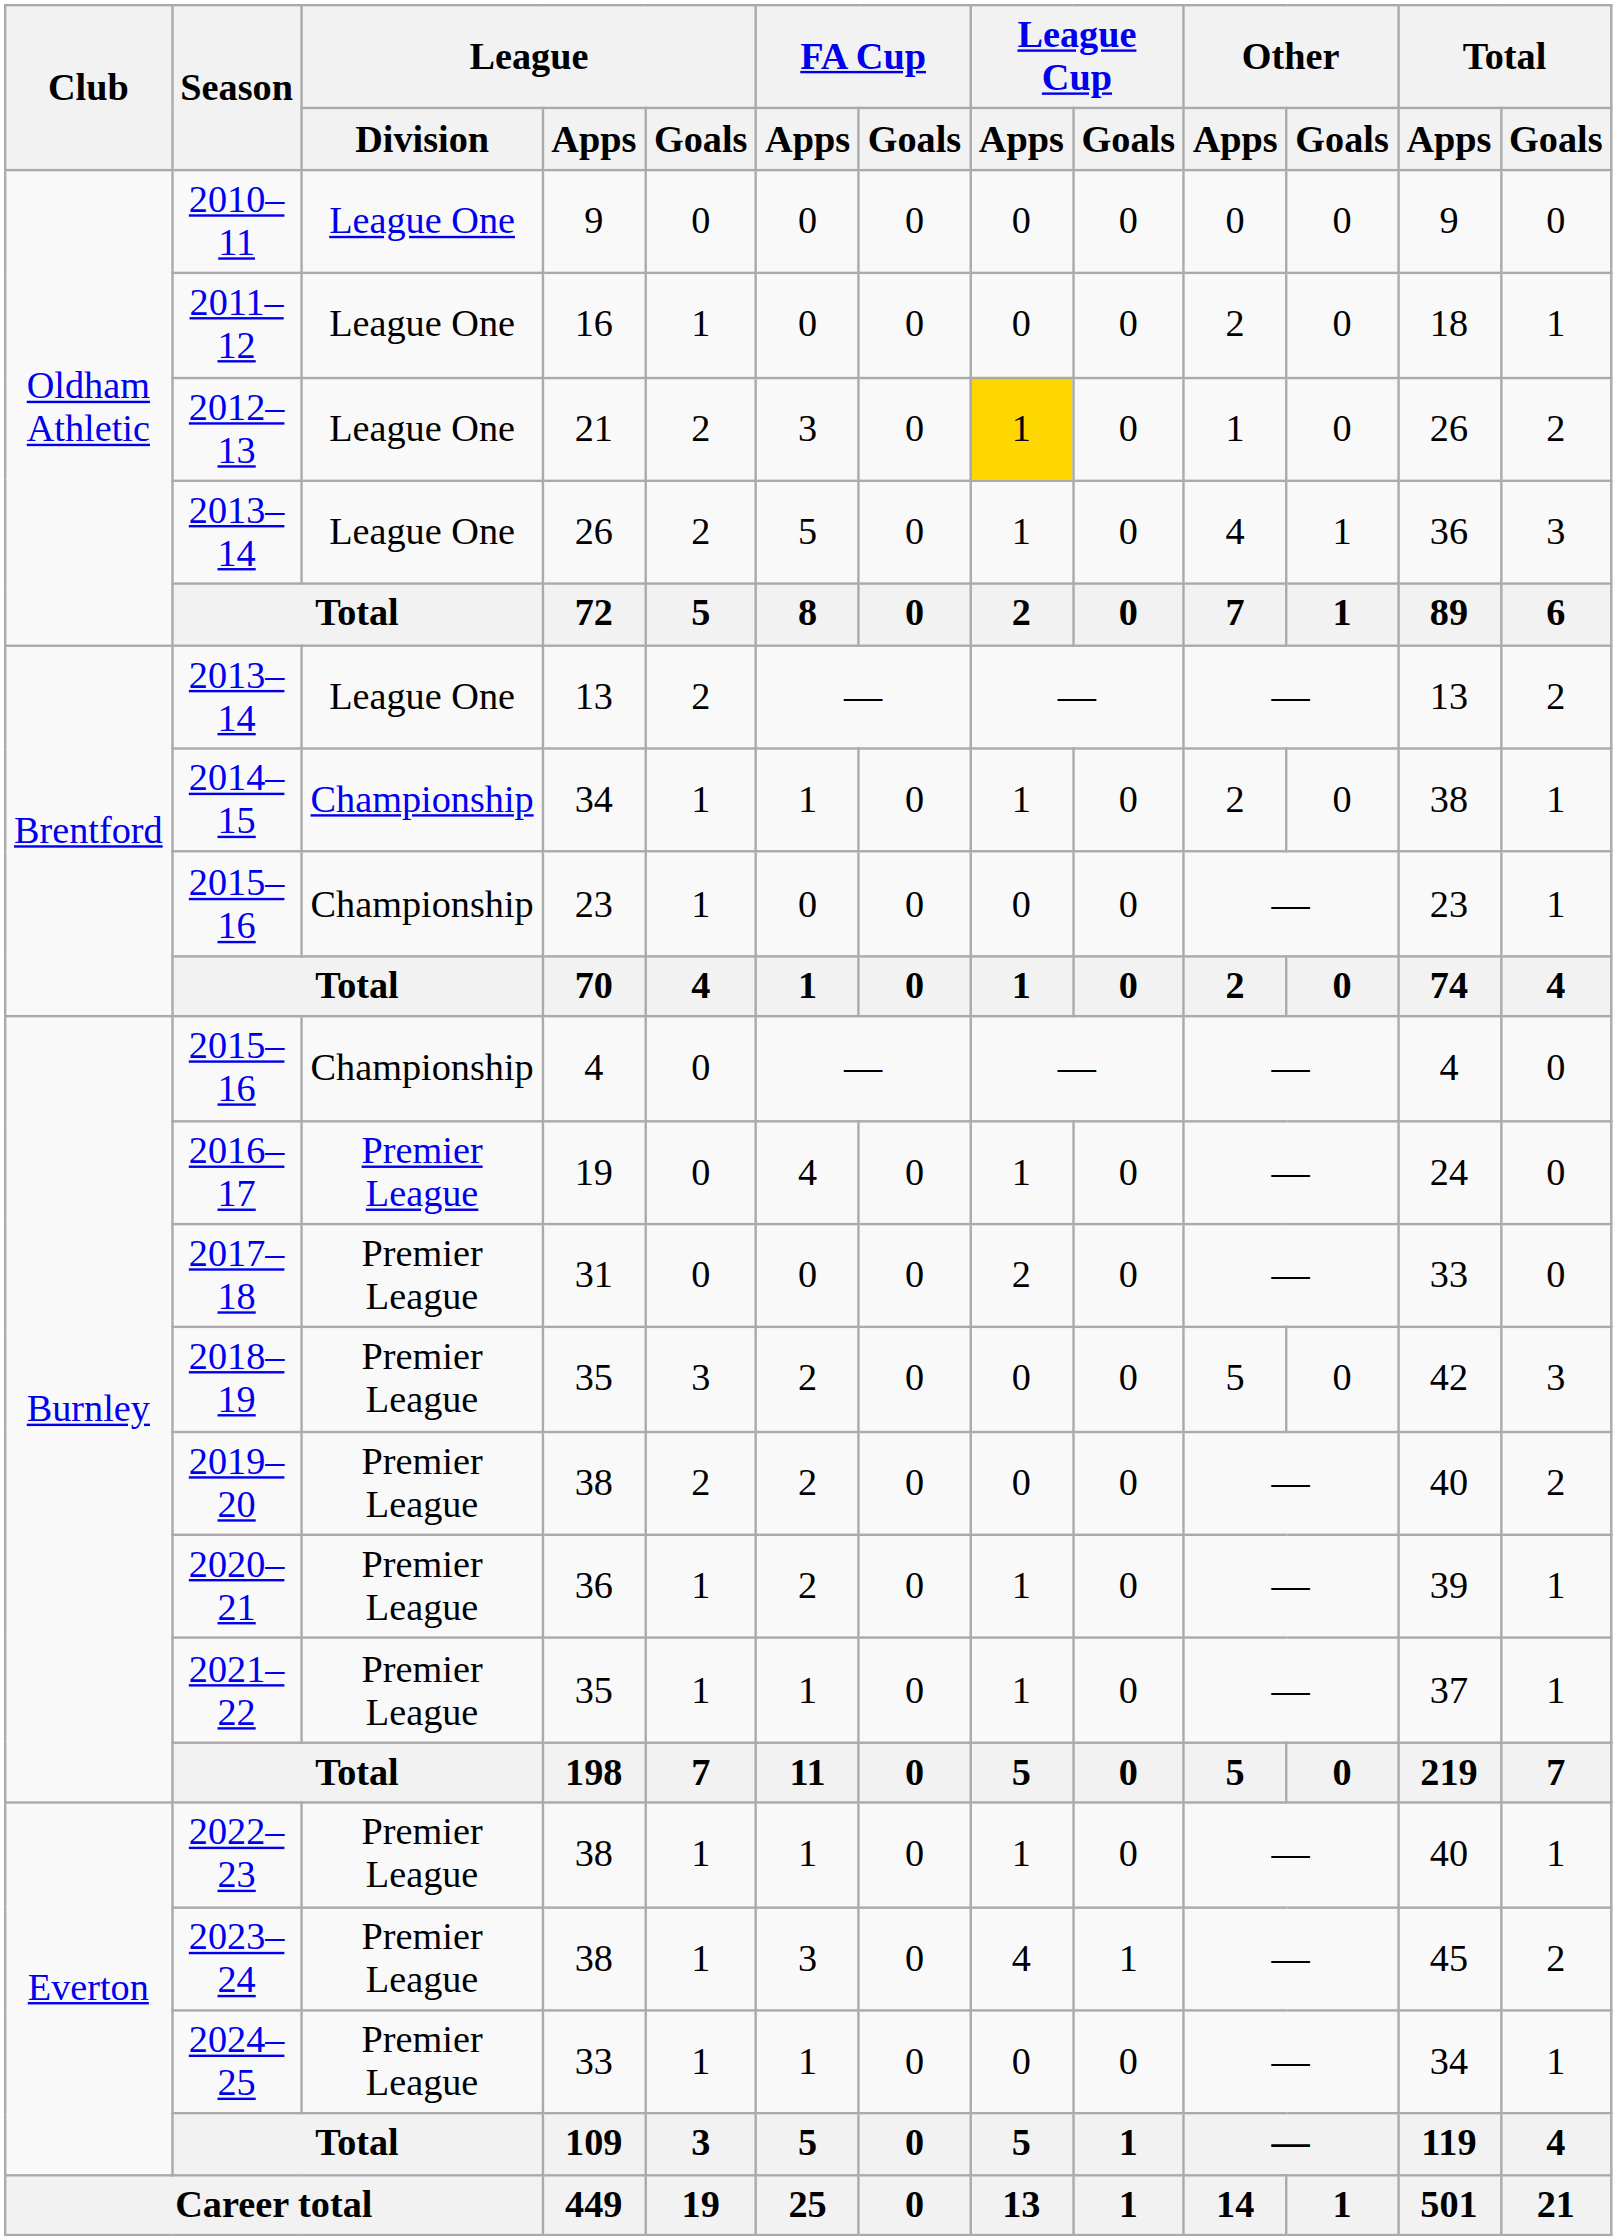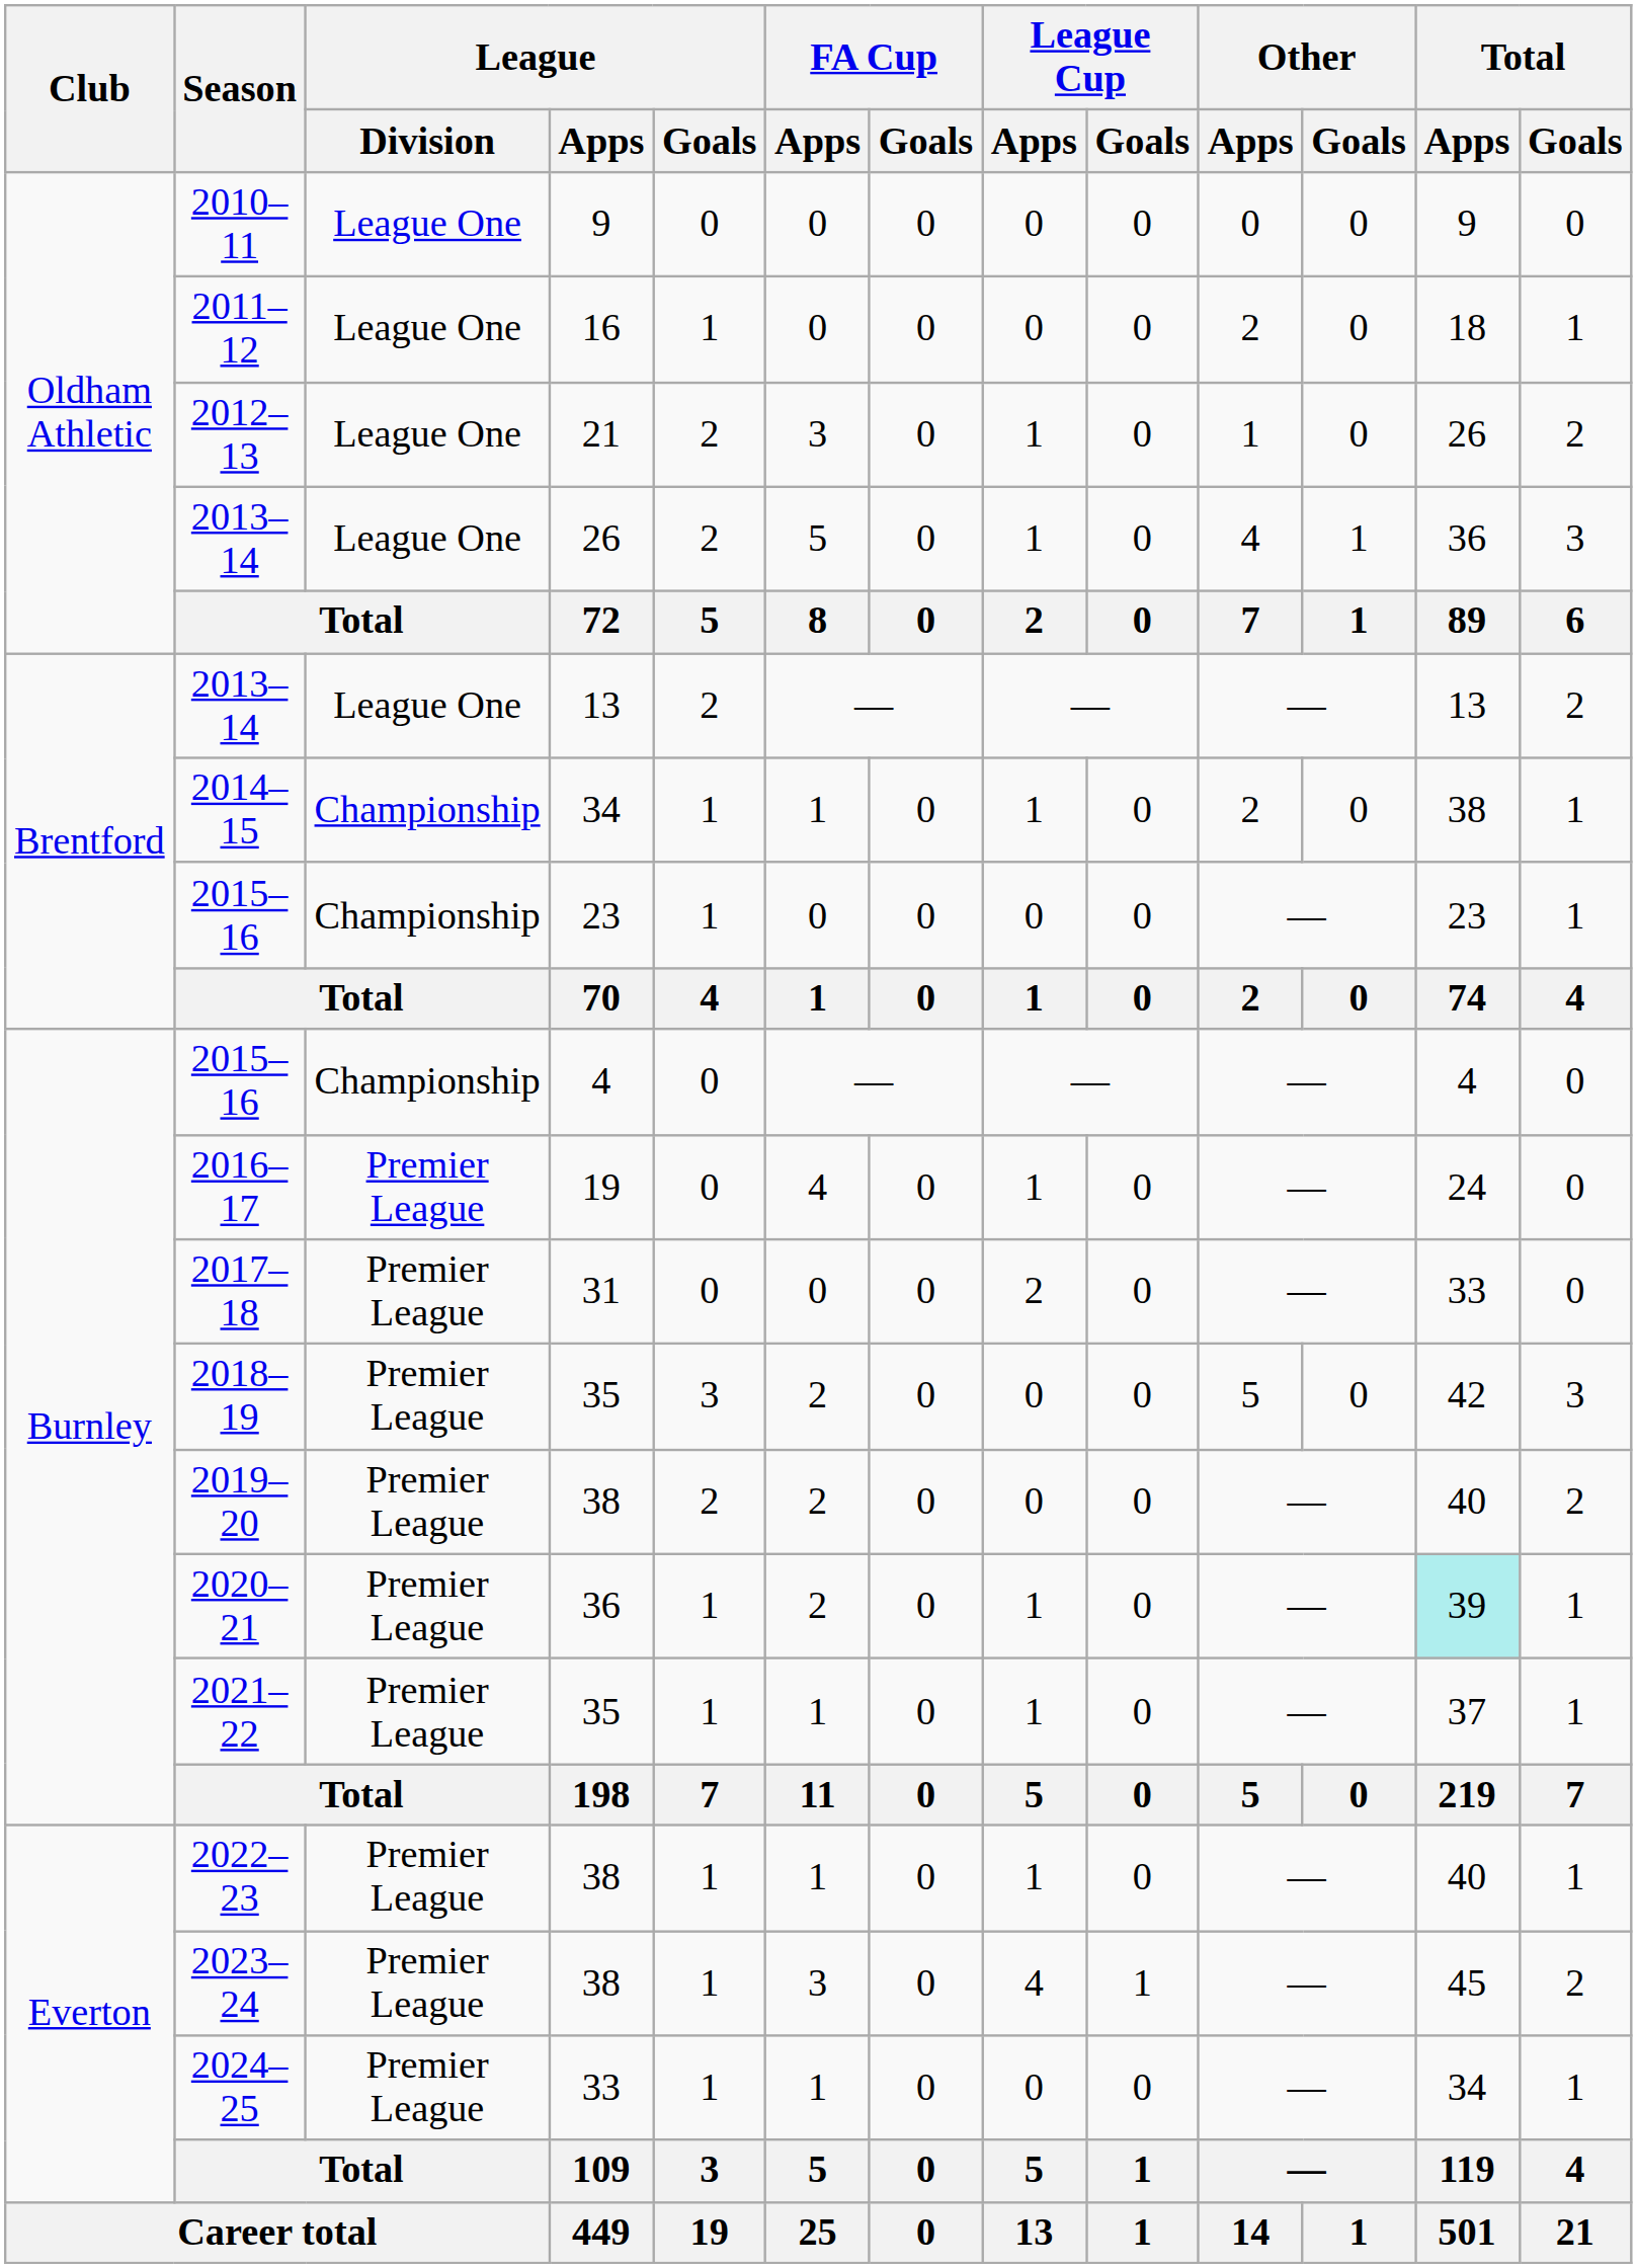2012–13 | League Cup / Apps: gold background -> no background
2020–21 | Total / Apps: no background -> paleturquoise background
